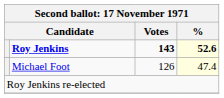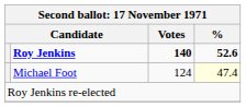Roy Jenkins | Votes: 143 -> 140
Roy Jenkins | %: lightyellow background -> no background
Michael Foot | Votes: 126 -> 124
